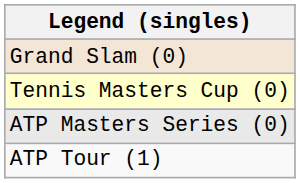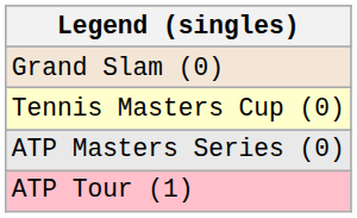row 5 | column 1: no background -> pink background
